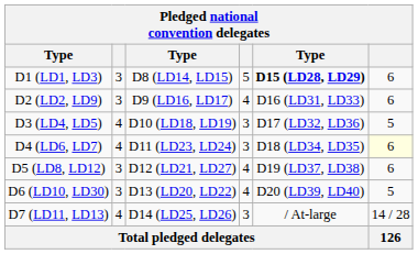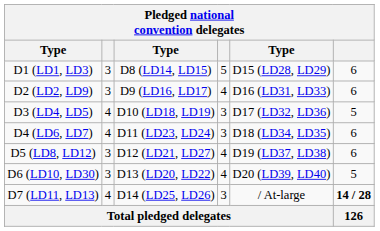D1 (LD1, LD3) | column 5: bold -> normal
D4 (LD6, LD7) | column 6: lightyellow background -> no background
D7 (LD11, LD13) | column 6: normal -> bold
